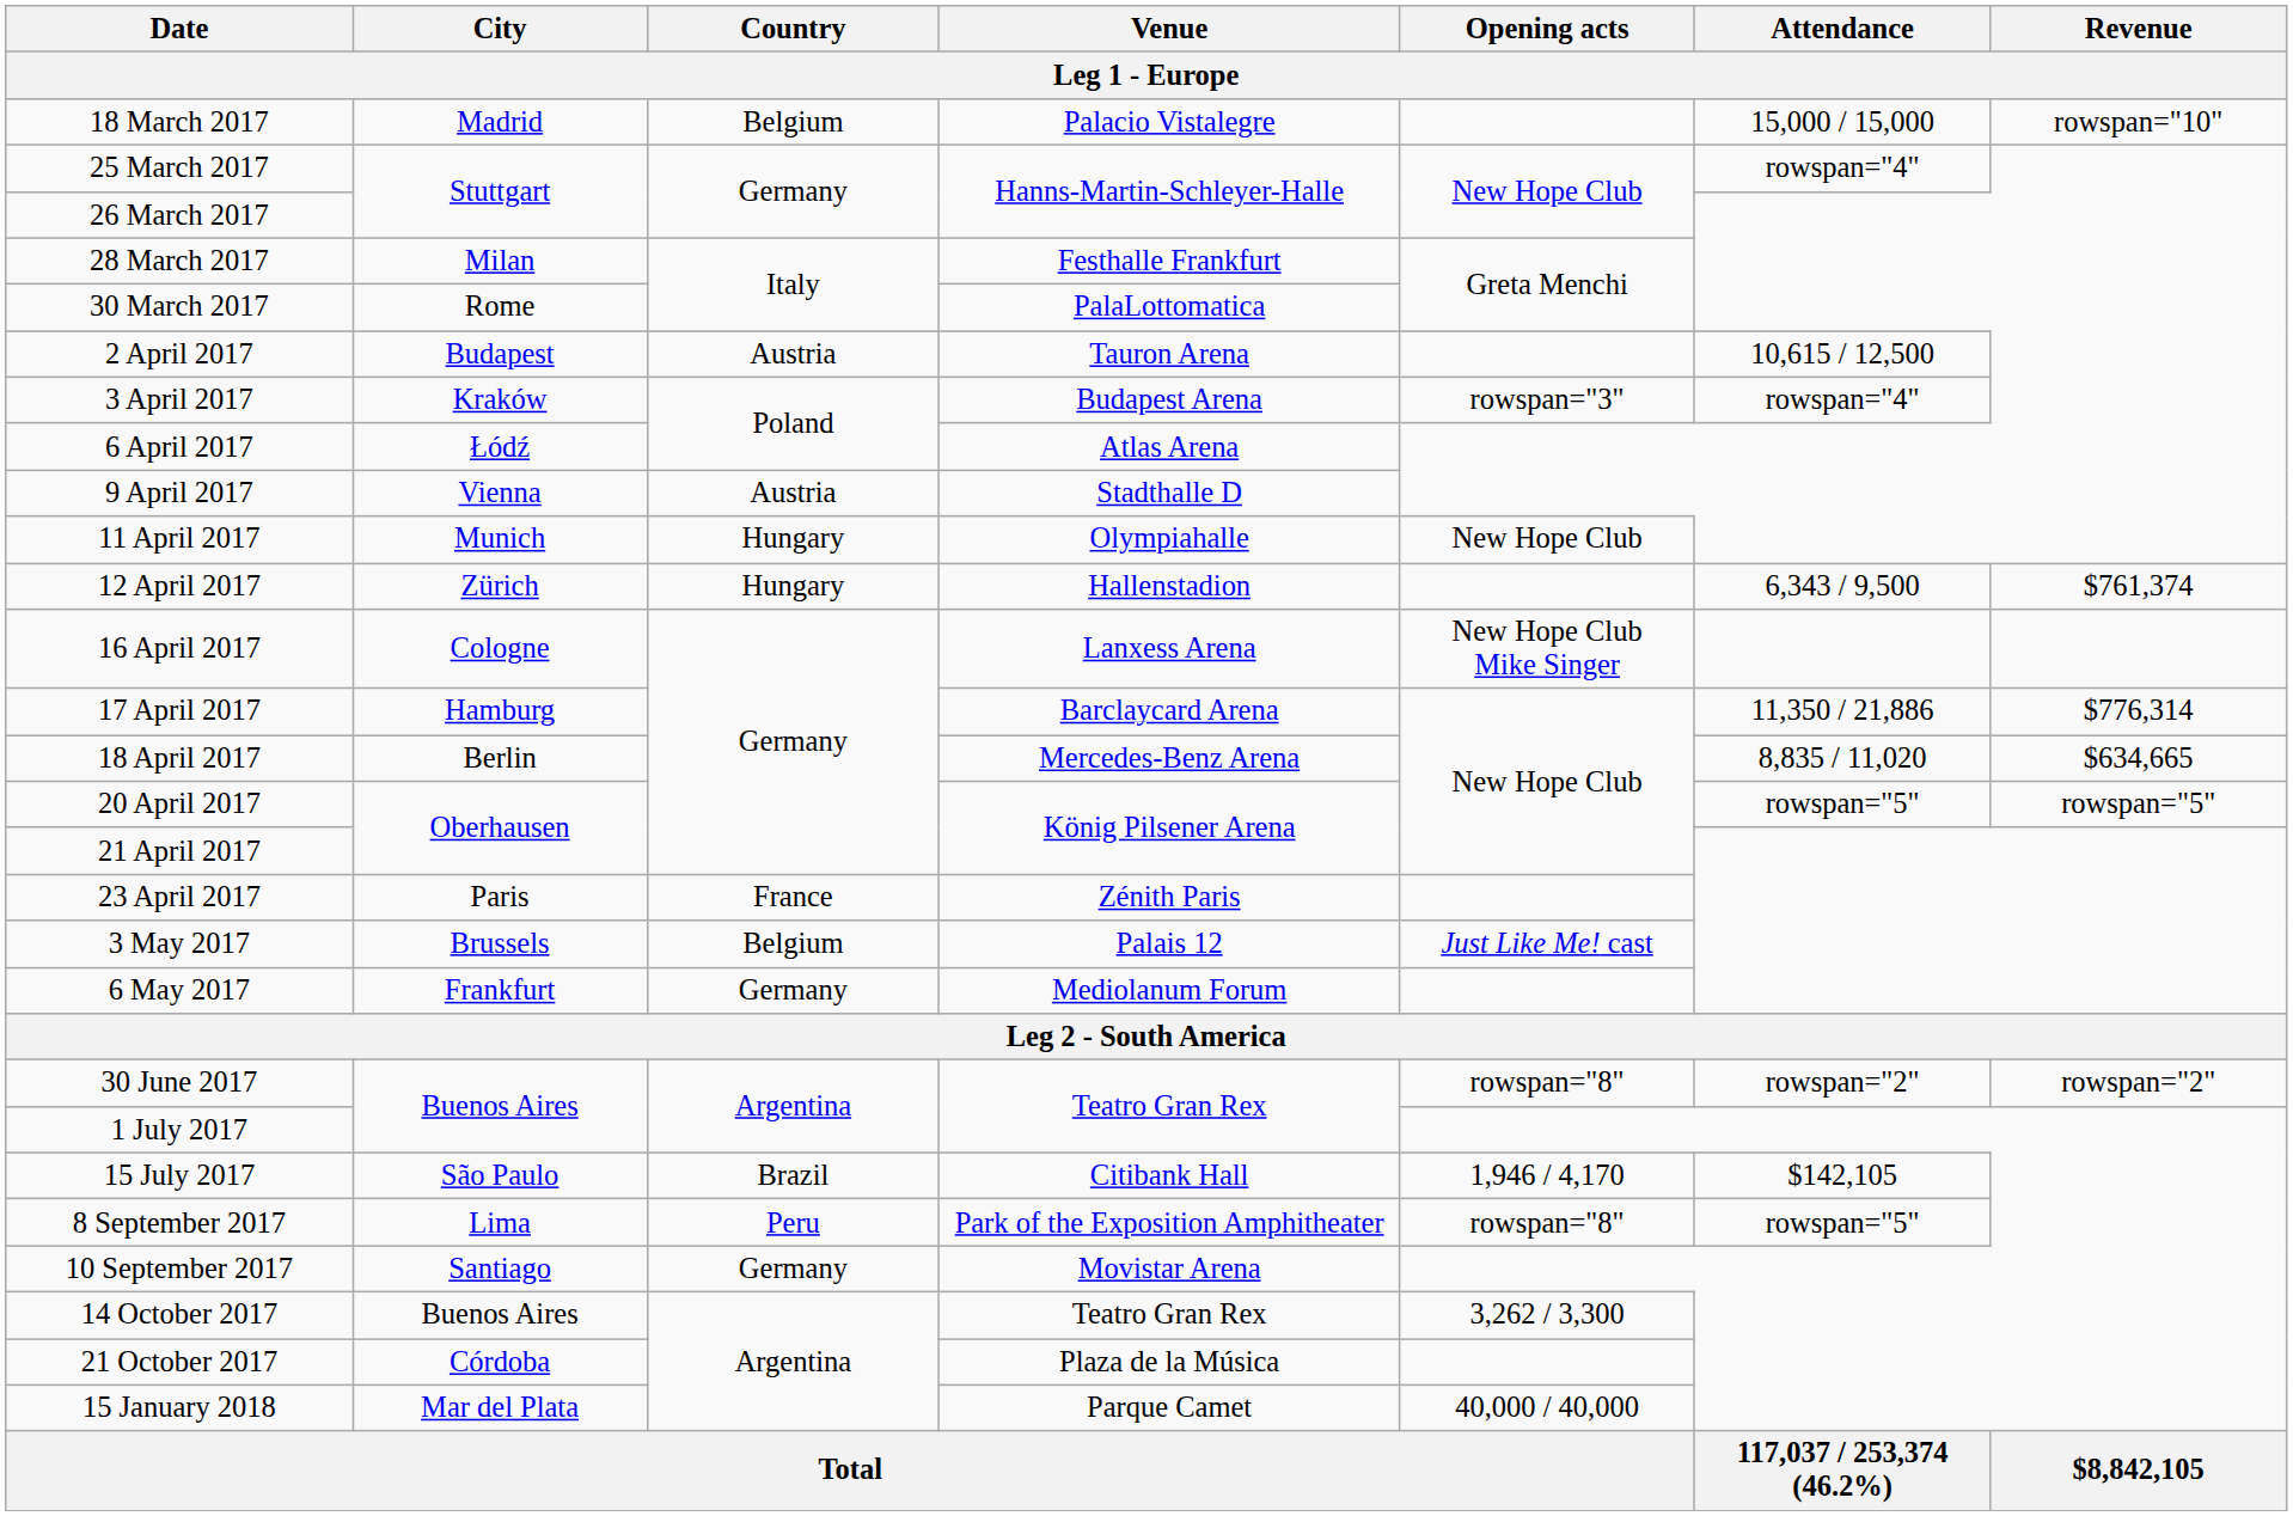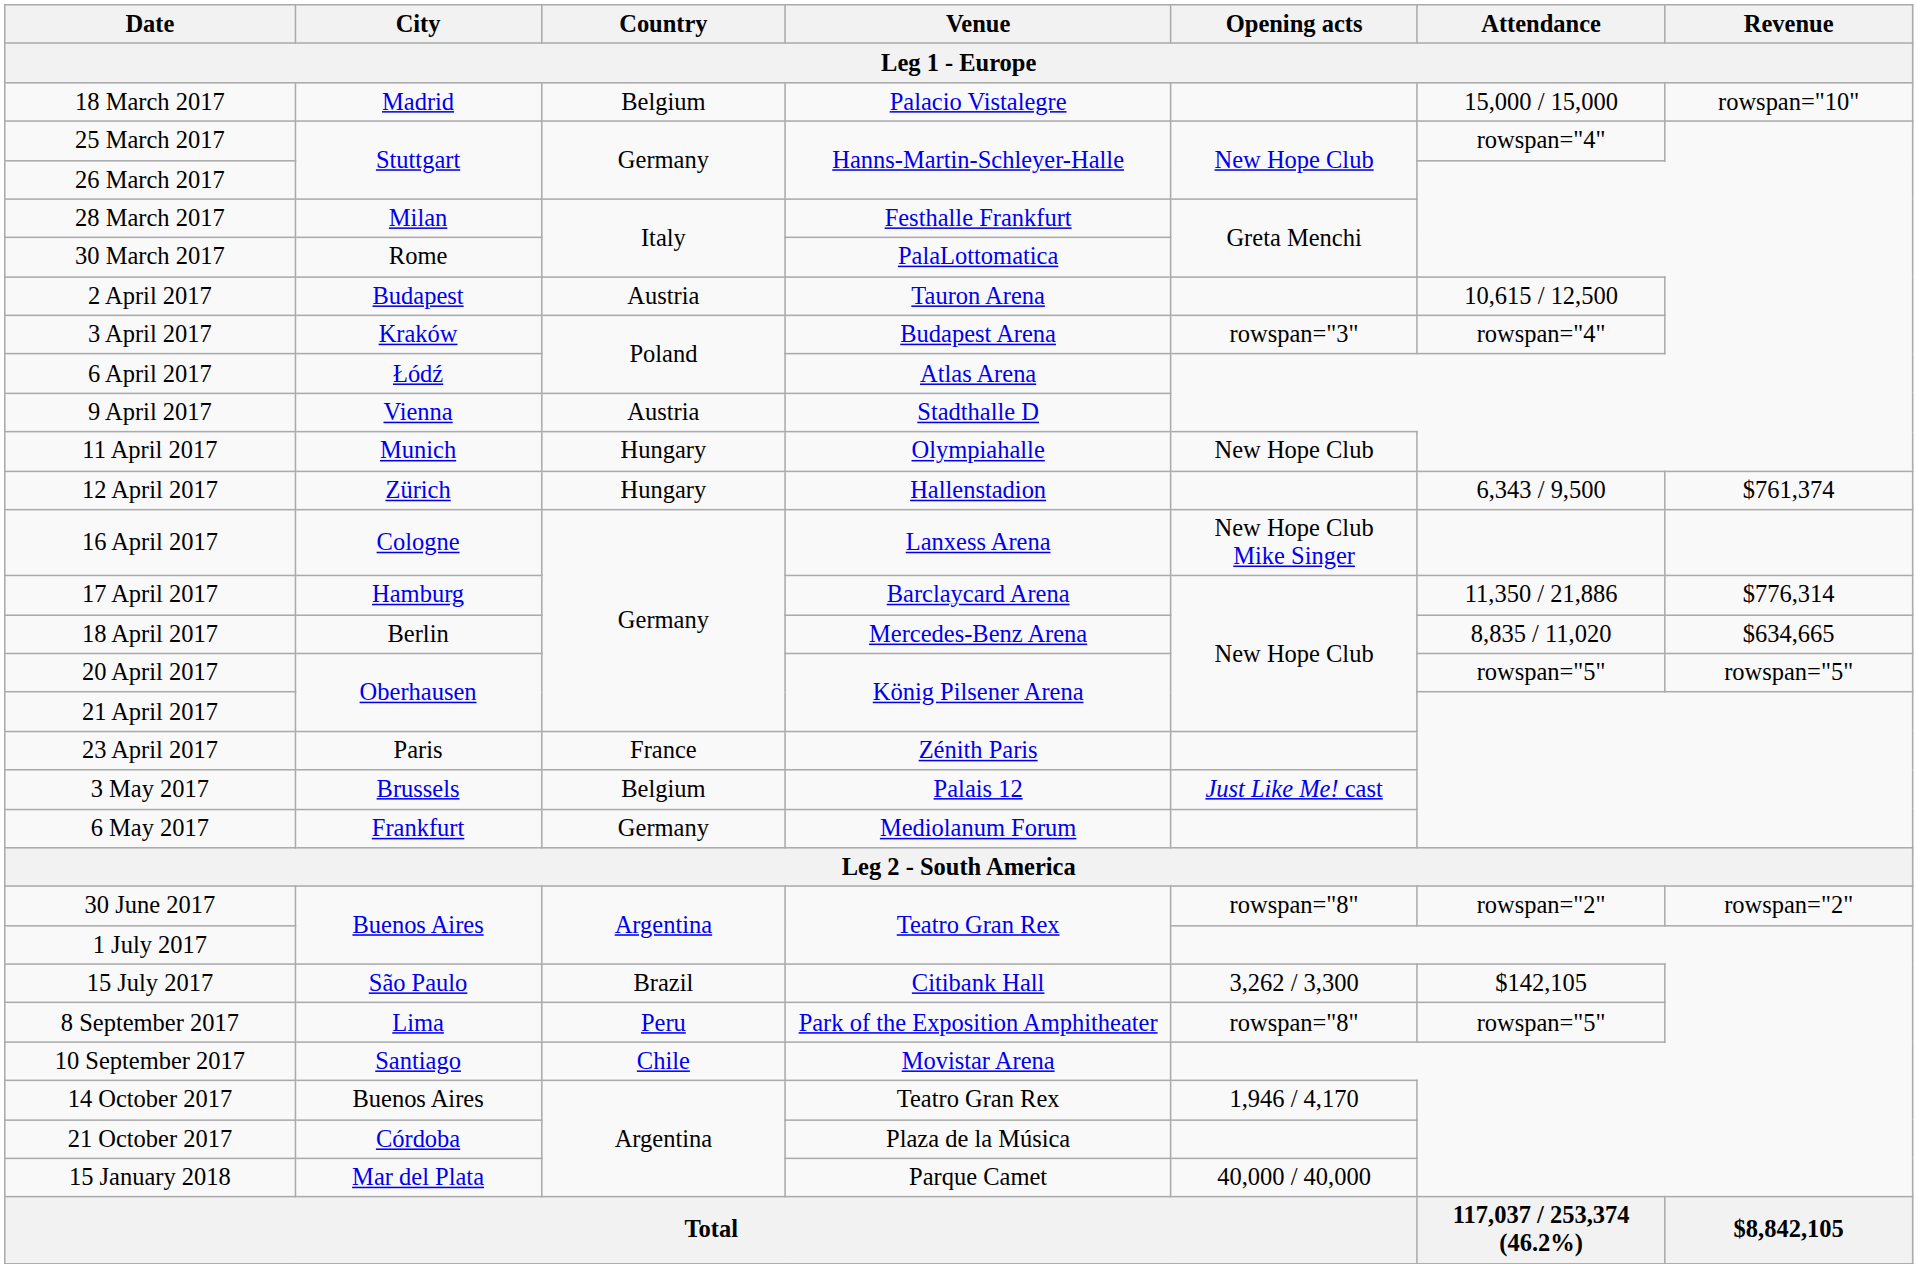15 July 2017 | Opening acts: 1,946 / 4,170 -> 3,262 / 3,300
10 September 2017 | Country: Germany -> Chile
14 October 2017 | Opening acts: 3,262 / 3,300 -> 1,946 / 4,170
